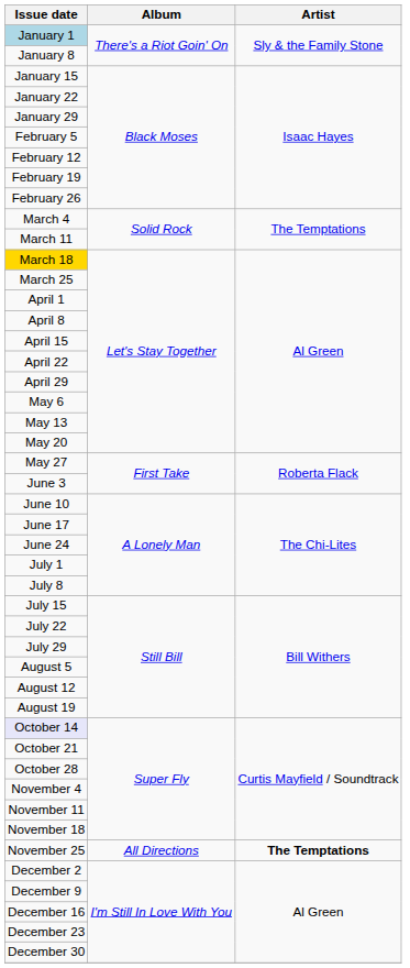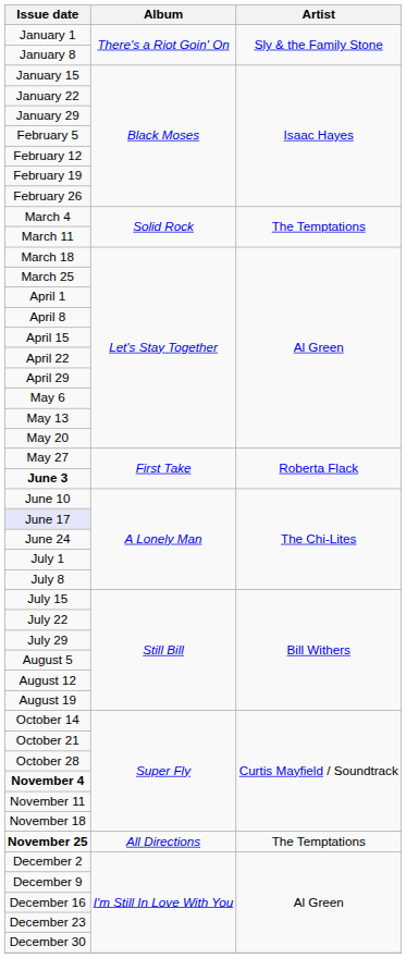January 1 | Issue date: lightblue background -> no background
March 18 | Issue date: gold background -> no background
June 3 | Issue date: normal -> bold
June 17 | Issue date: no background -> lavender background
October 14 | Issue date: lavender background -> no background
November 4 | Issue date: normal -> bold
November 25 | Issue date: normal -> bold
November 25 | Artist: bold -> normal
